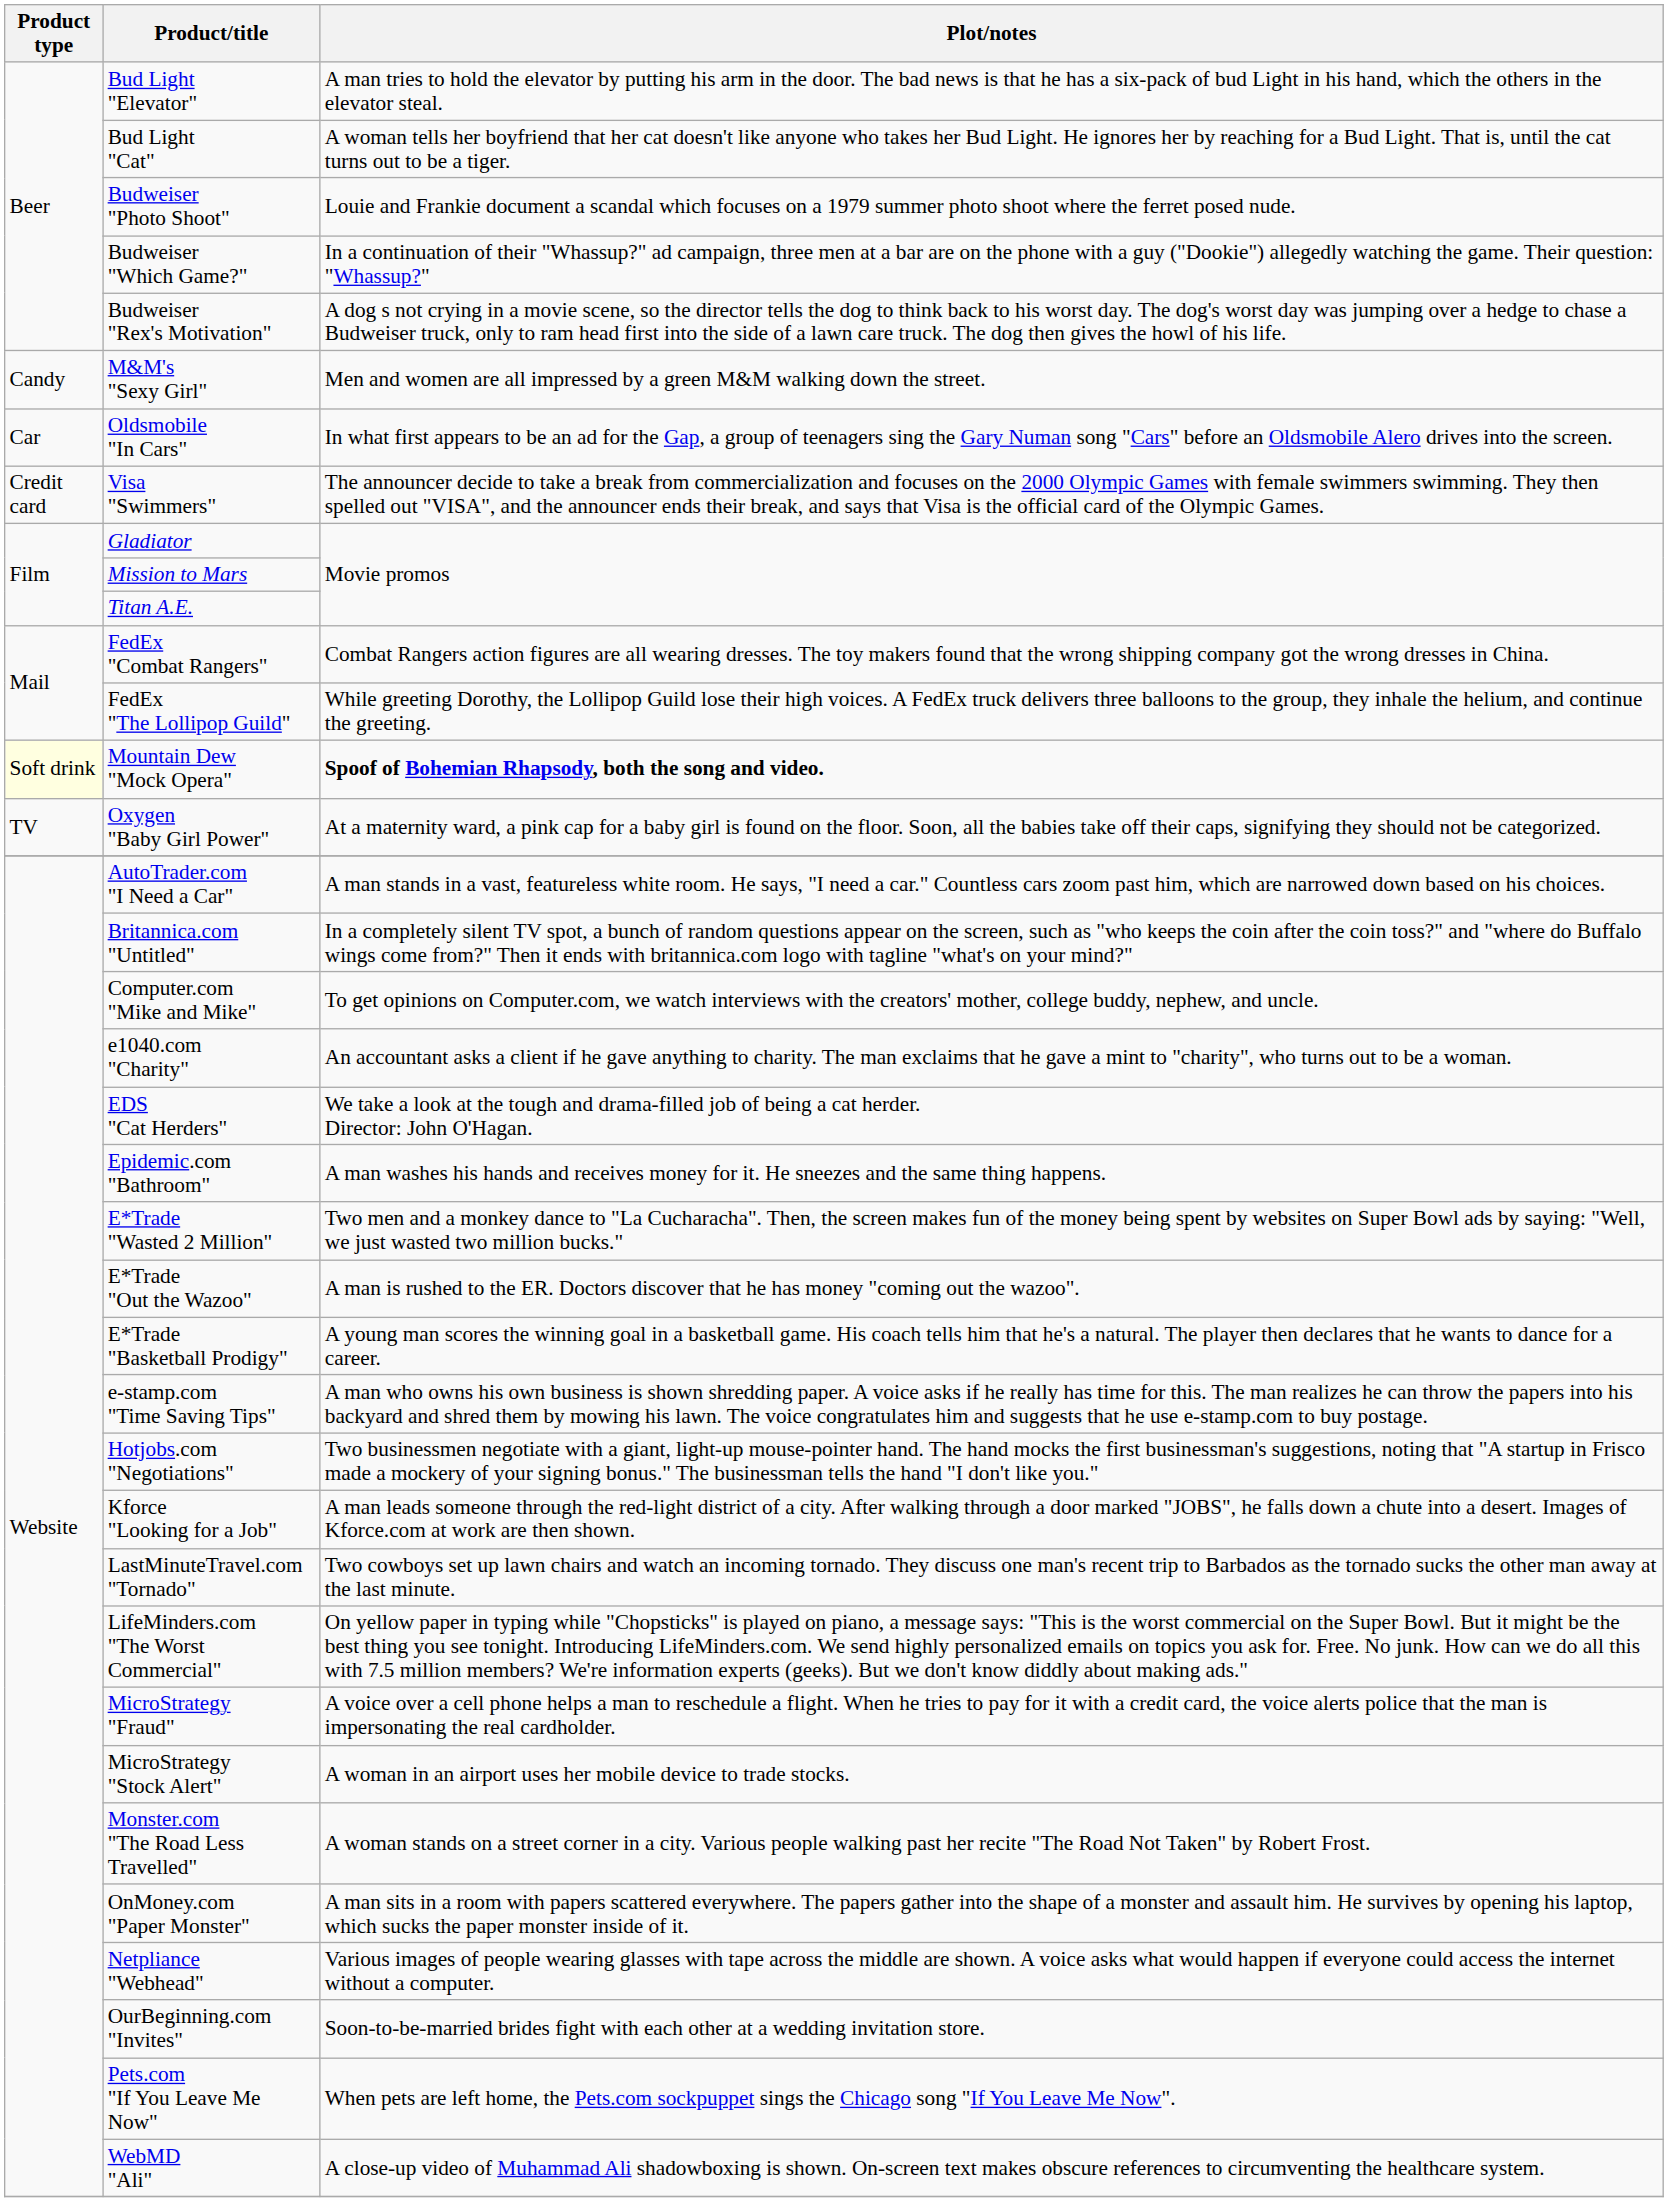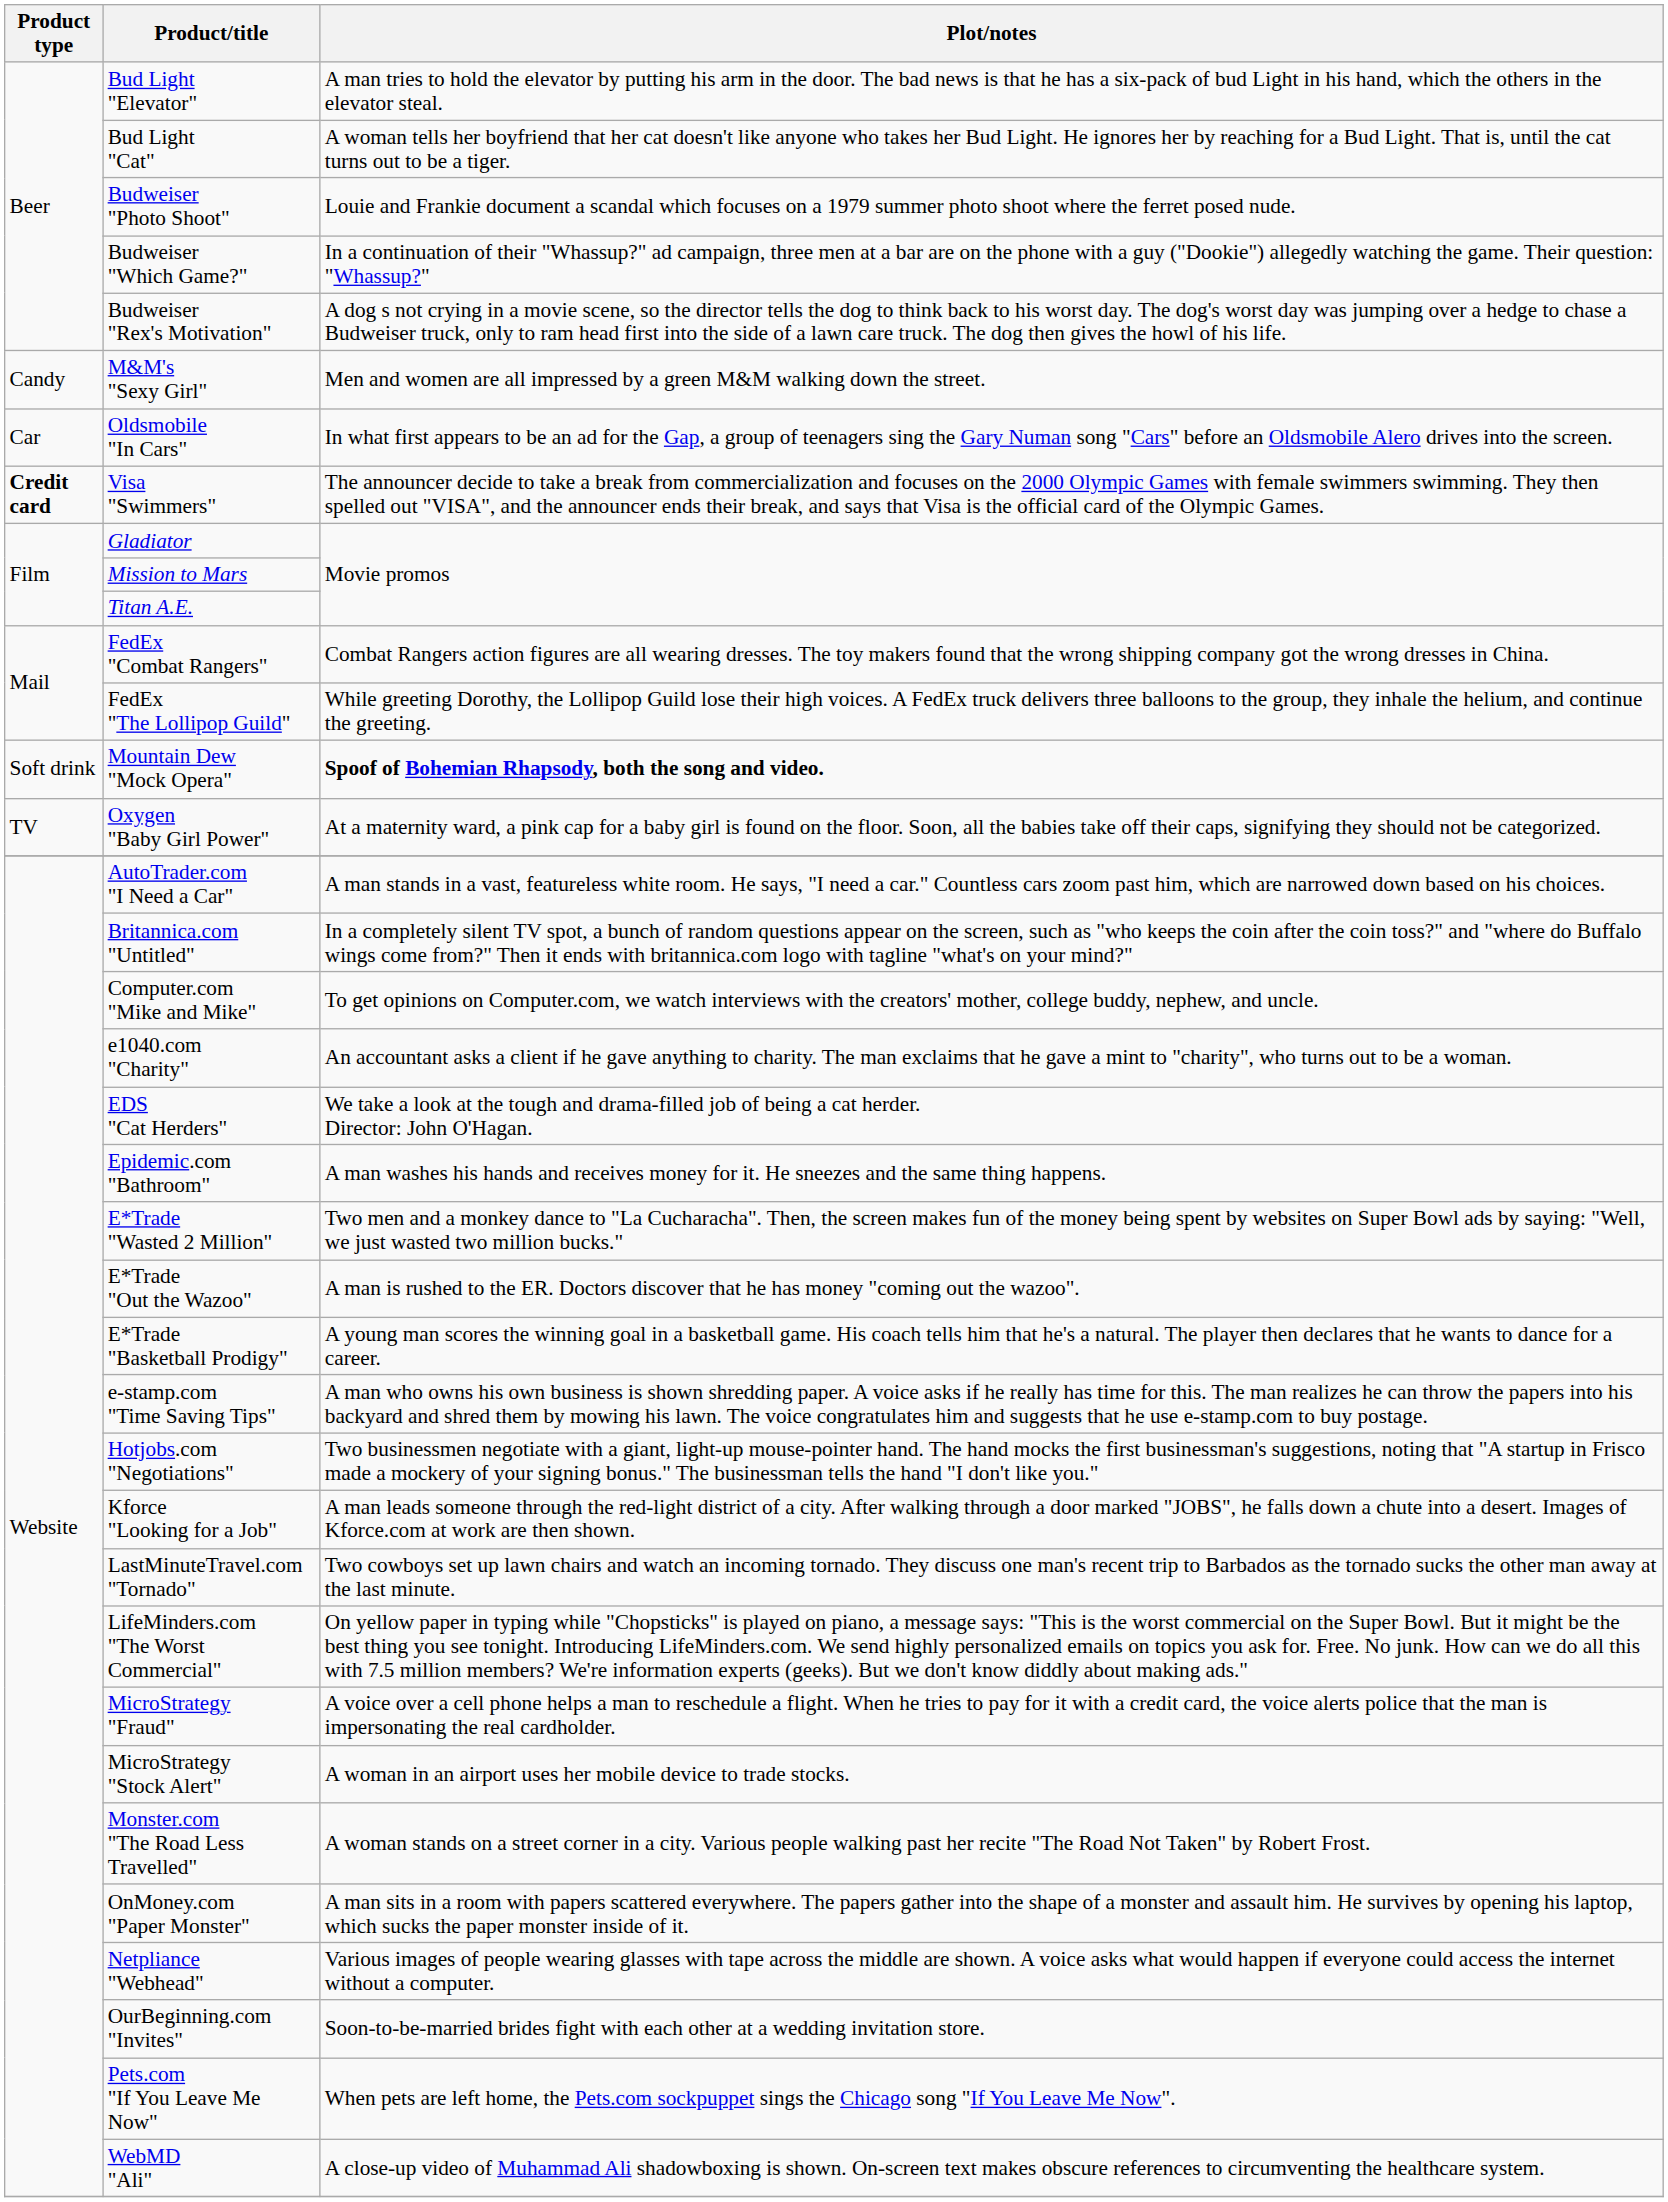Visa "Swimmers" | Product type: normal -> bold
Mountain Dew "Mock Opera" | Product type: lightyellow background -> no background
